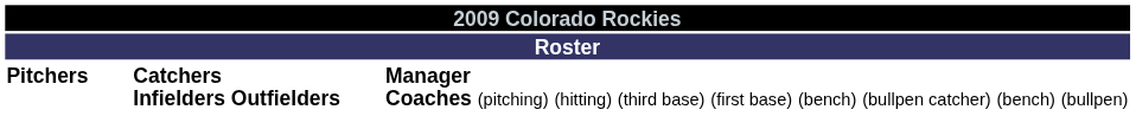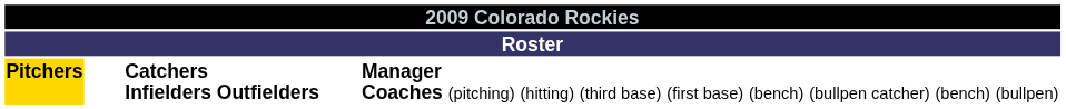Pitchers | column 1: no background -> gold background
